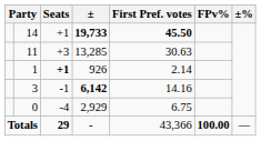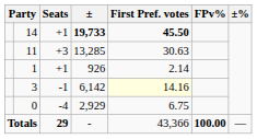1 | Seats: bold -> normal
3 | ±: bold -> normal
3 | First Pref. votes: no background -> lightyellow background
